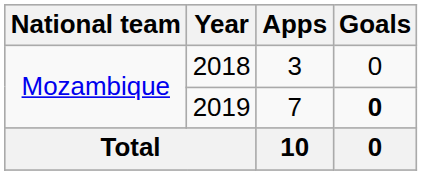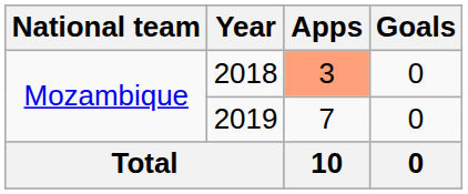2018 | Apps: no background -> lightsalmon background
2019 | Goals: bold -> normal
